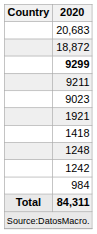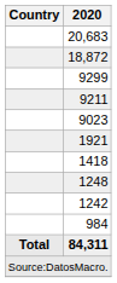9299 | 2020: bold -> normal
